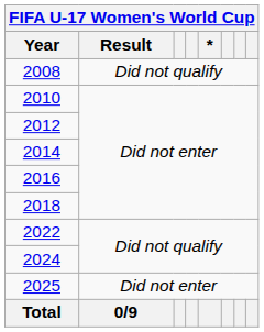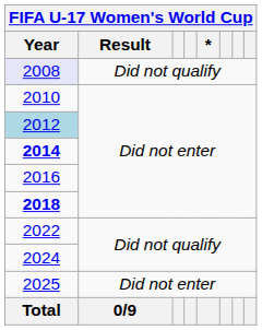2008 | Year: no background -> lavender background
2012 | Year: no background -> lightblue background
2014 | Year: normal -> bold
2018 | Year: normal -> bold
